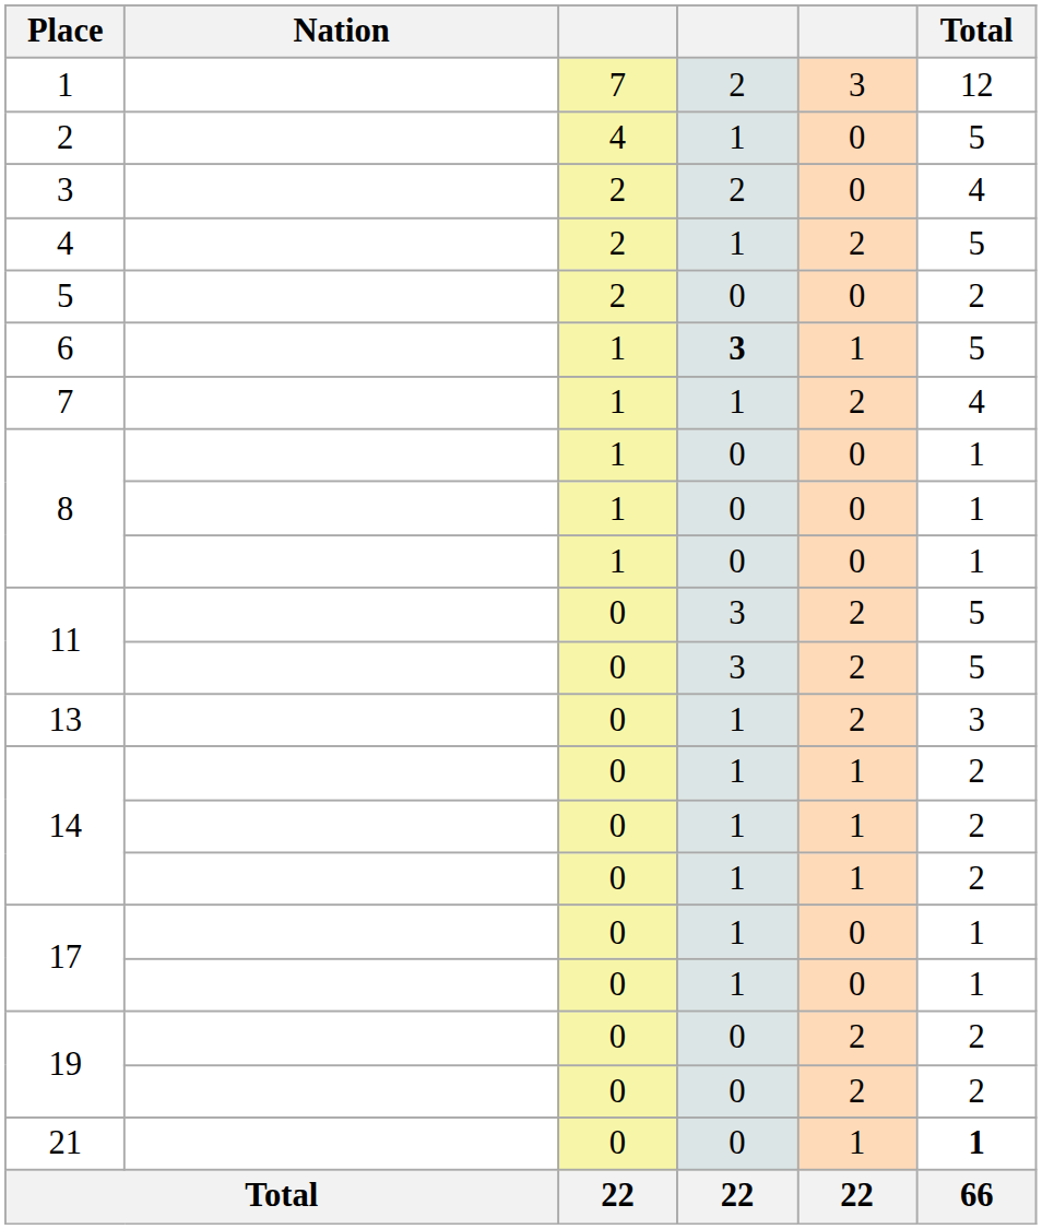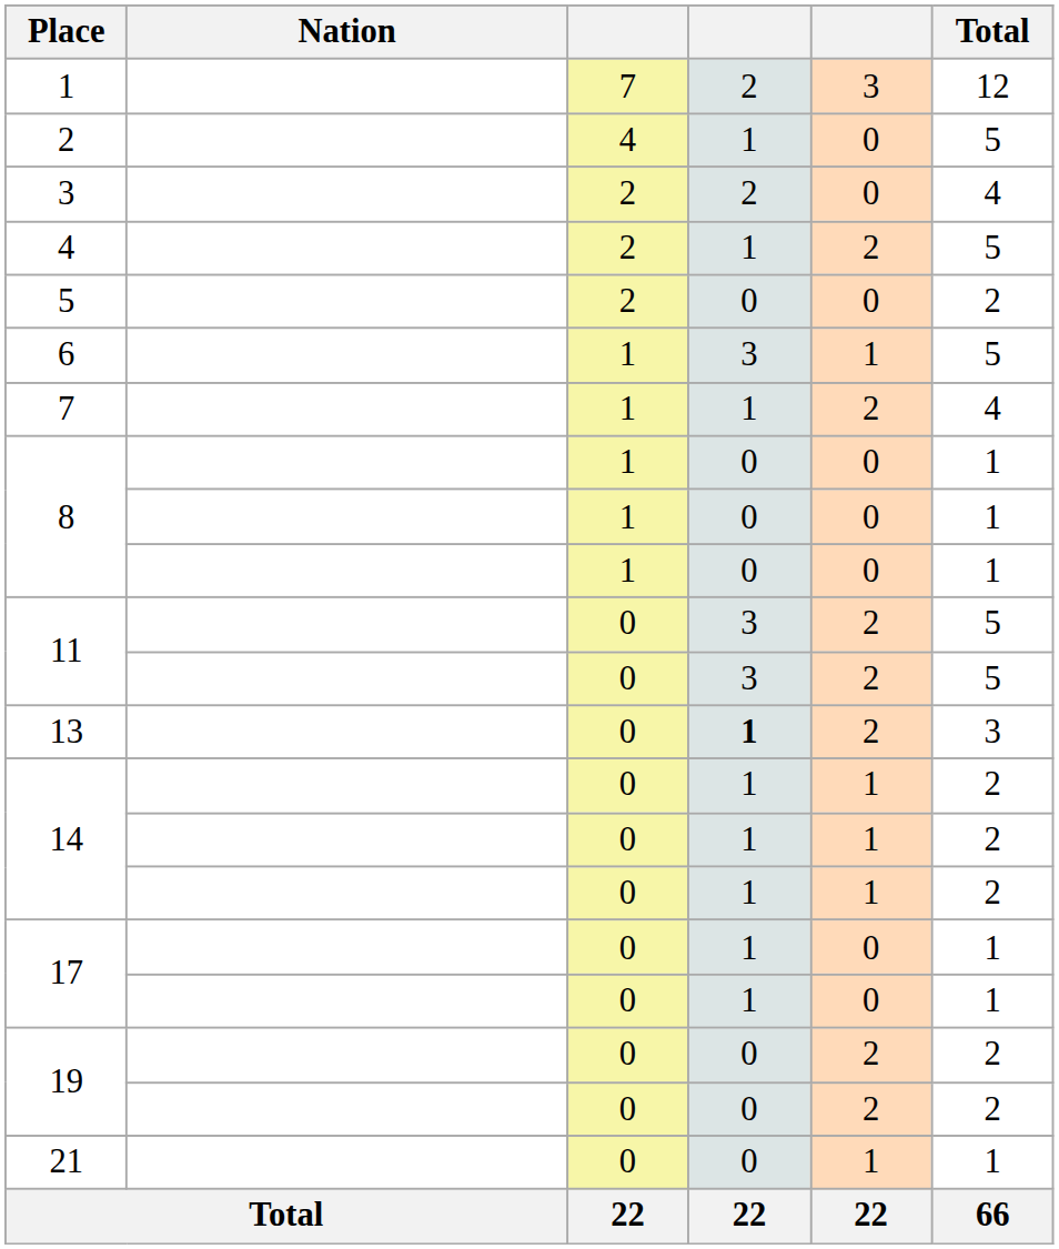6 | column 4: bold -> normal
13 | column 4: normal -> bold
21 | Total: bold -> normal
